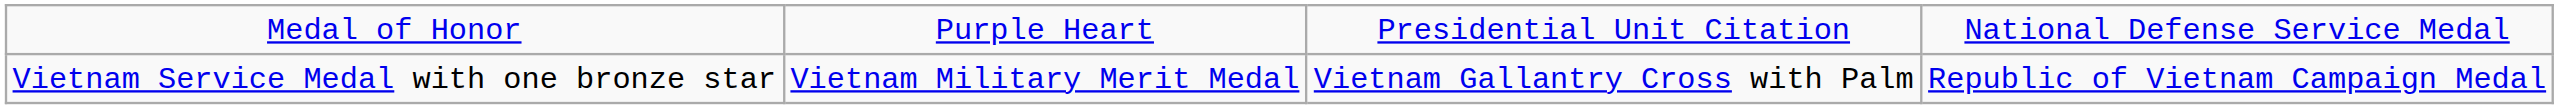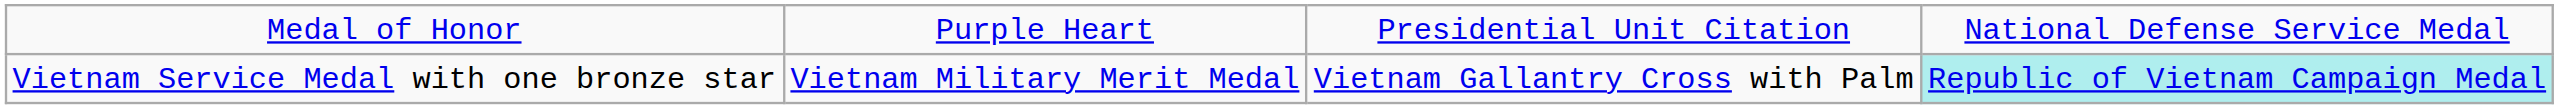Vietnam Service Medal with one bronze star | column 4: no background -> paleturquoise background
